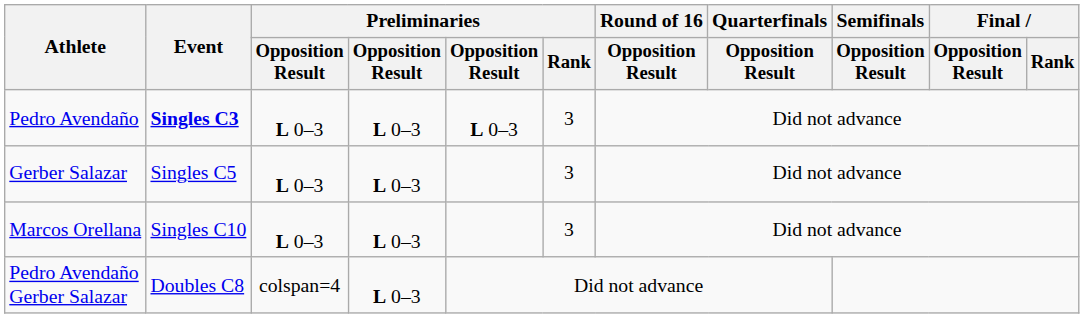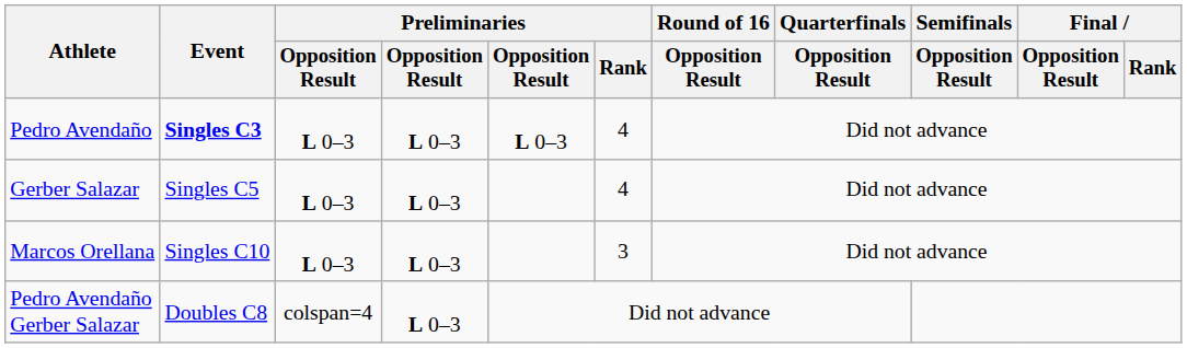Pedro Avendaño | Preliminaries / Rank: 3 -> 4
Gerber Salazar | Preliminaries / Rank: 3 -> 4
